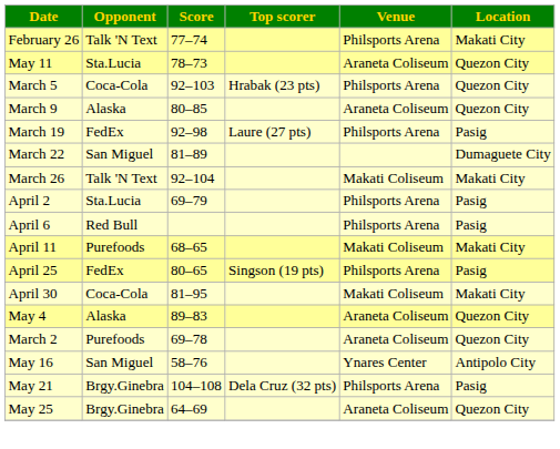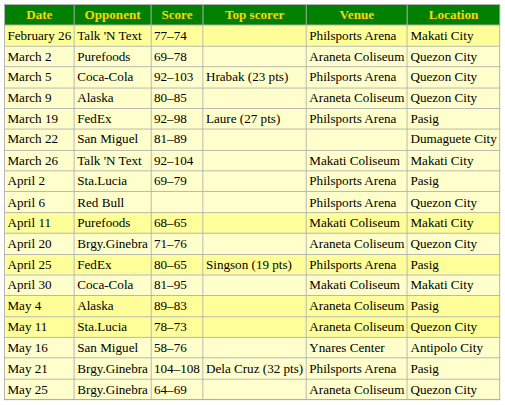rows swapped: March 2 <-> May 11
April 6 | Location: Pasig -> Quezon City
+ row: April 20 | Brgy.Ginebra | 71–76 | Araneta Coliseum | Quezon City
May 4 | Location: Quezon City -> Pasig
